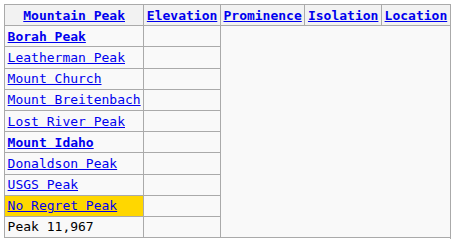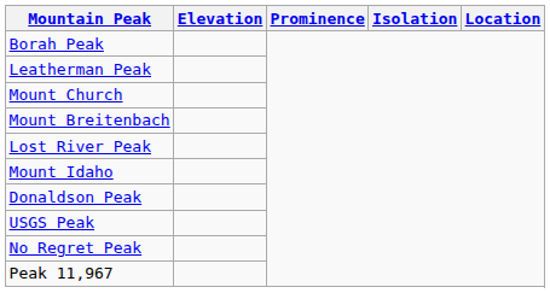Borah Peak | Mountain Peak: bold -> normal
Mount Idaho | Mountain Peak: bold -> normal
No Regret Peak | Mountain Peak: gold background -> no background
